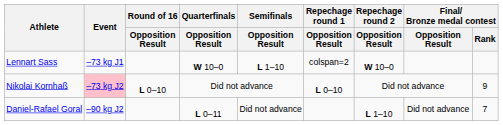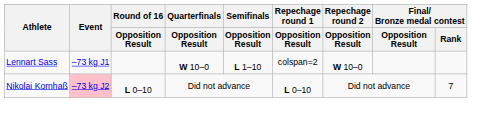Nikolai Kornhaß | Final/ Bronze medal contest / Rank: 9 -> 7
- row: Daniel-Rafael Goral | –90 kg J2 | L 0–11 | Did not advance | L 1–10 | Did not advance | 7
